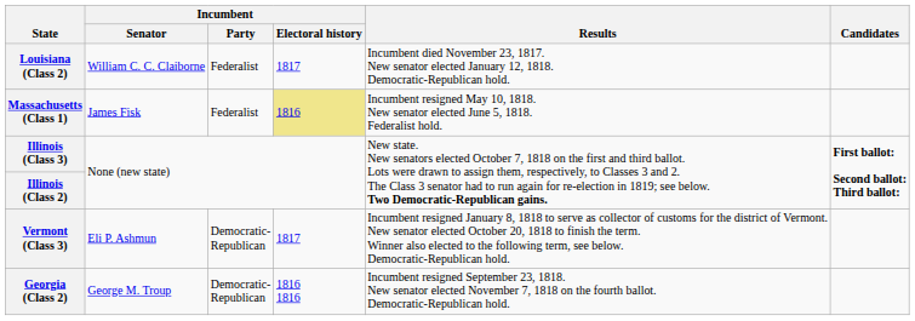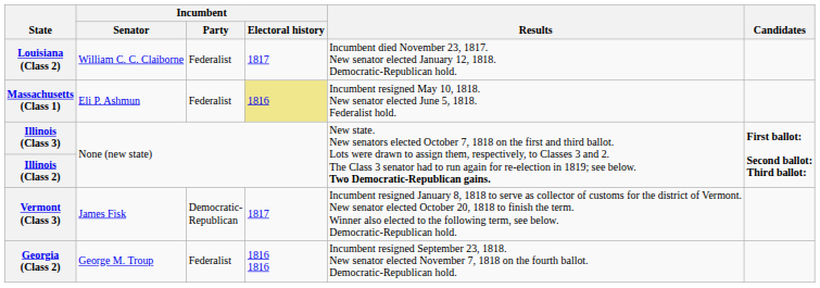Massachusetts (Class 1) | Incumbent / Senator: James Fisk -> Eli P. Ashmun
Vermont (Class 3) | Incumbent / Senator: Eli P. Ashmun -> James Fisk
Georgia (Class 2) | Incumbent / Party: Democratic- Republican -> Federalist
